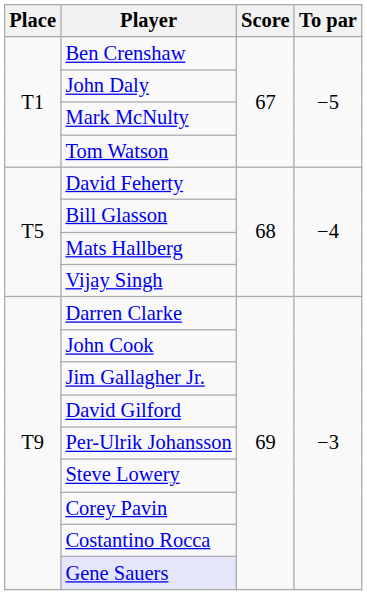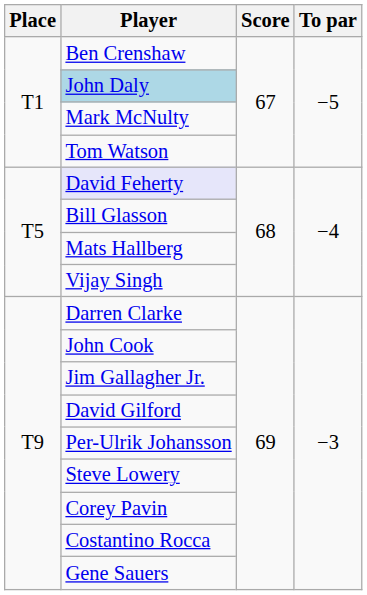John Daly | Player: no background -> lightblue background
David Feherty | Player: no background -> lavender background
Gene Sauers | Player: lavender background -> no background
